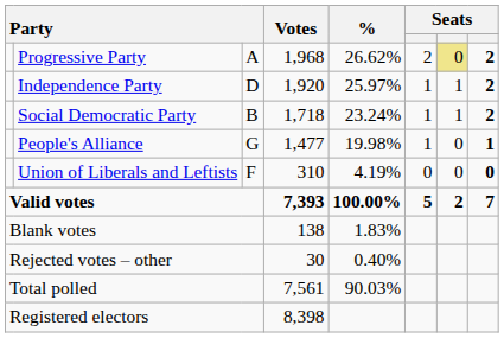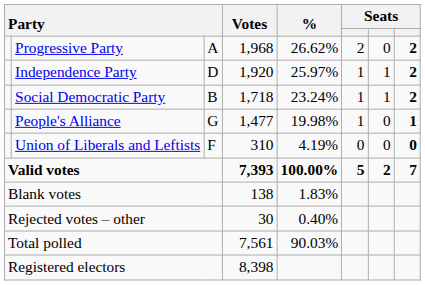Progressive Party | column 7: khaki background -> no background
